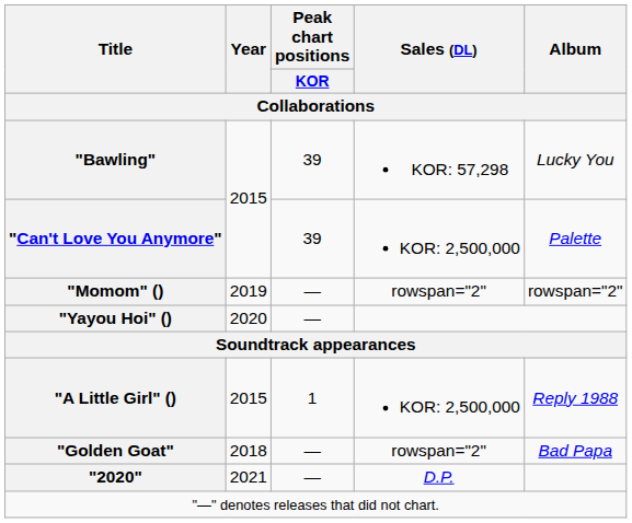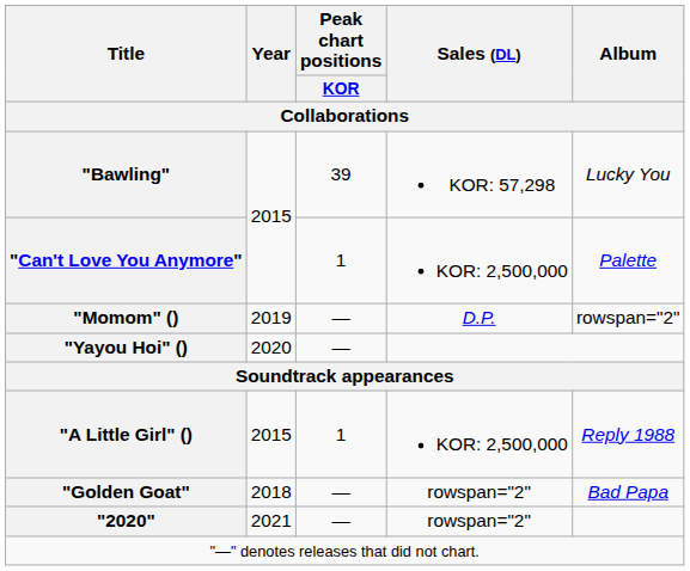"Can't Love You Anymore" | Peak chart positions / KOR: 39 -> 1
"Momom" () | Sales (DL): rowspan="2" -> D.P.
"2020" | Sales (DL): D.P. -> rowspan="2"
